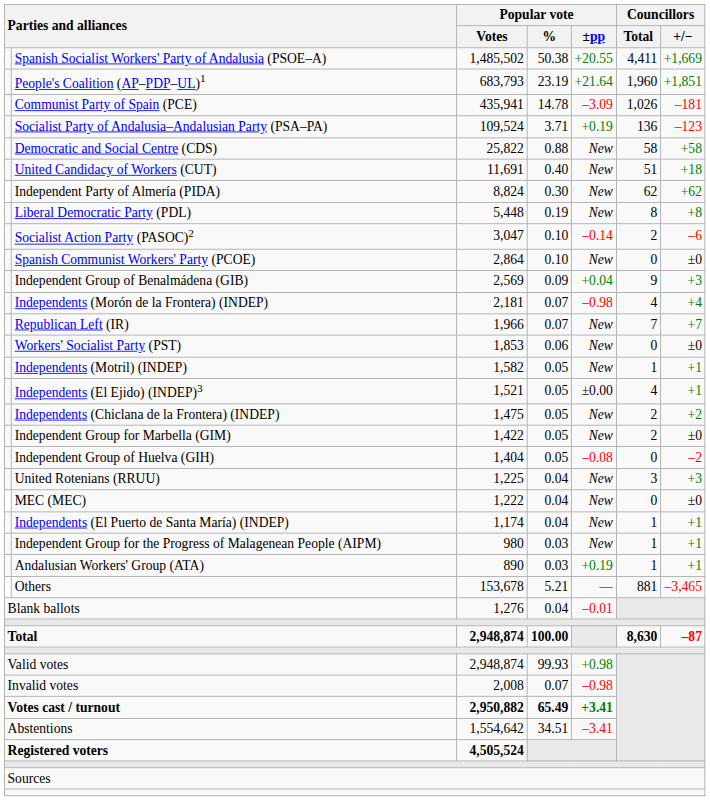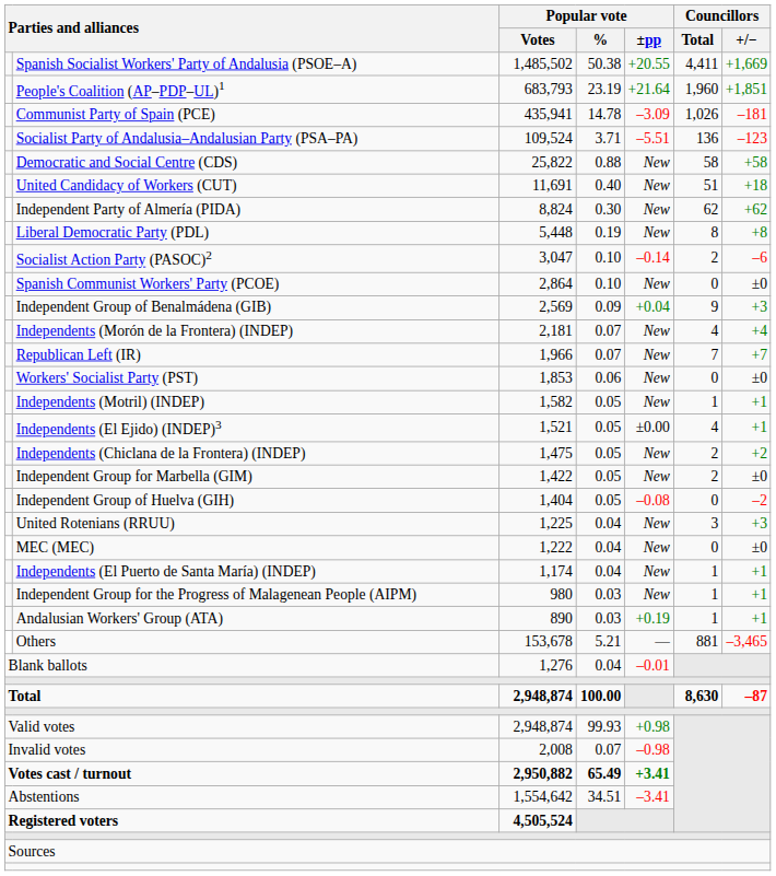Socialist Party of Andalusia–Andalusian Party (PSA–PA) | Popular vote / ±pp: +0.19 -> –5.51
Independents (Morón de la Frontera) (INDEP) | Popular vote / ±pp: –0.98 -> New
